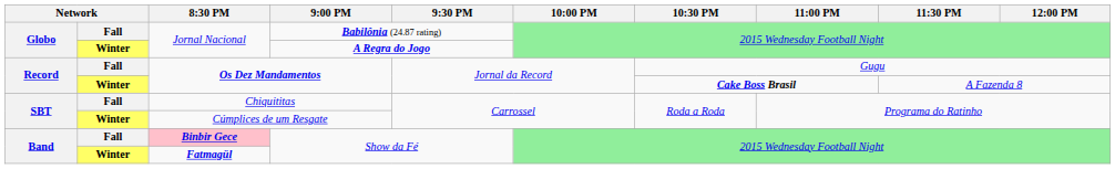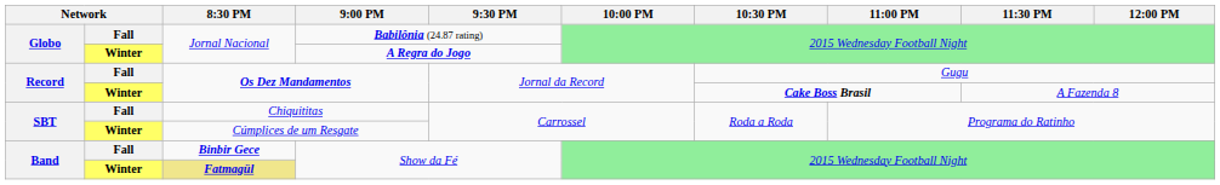Binbir Gece | 8:30 PM: pink background -> no background
Fatmagül | 8:30 PM: no background -> khaki background
